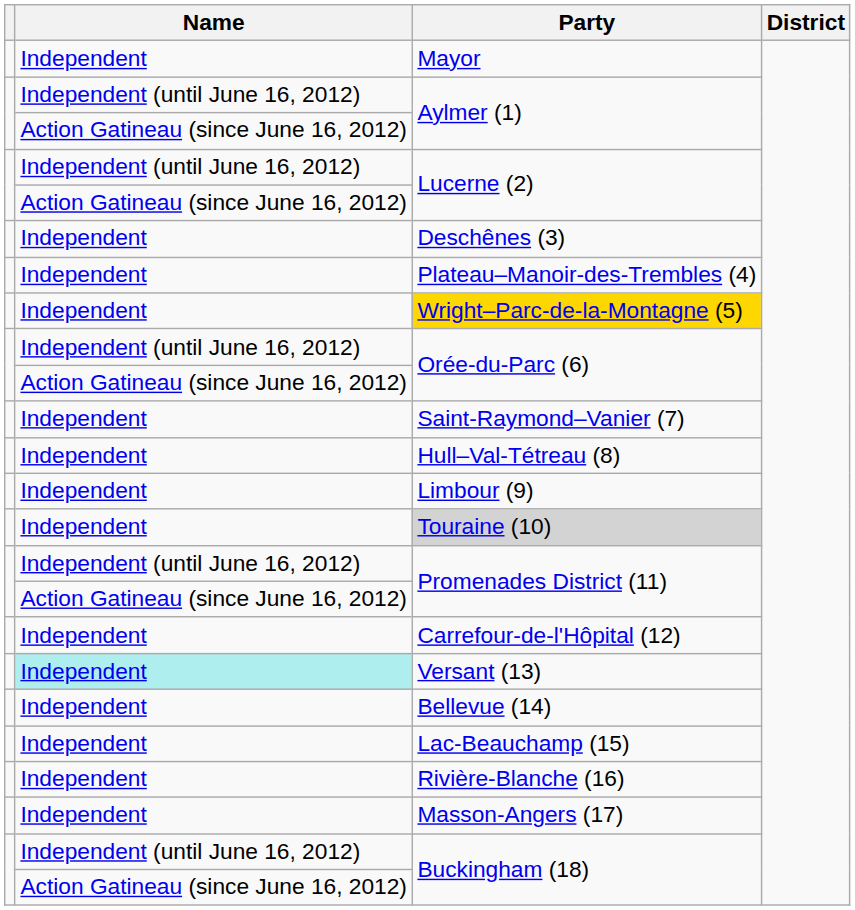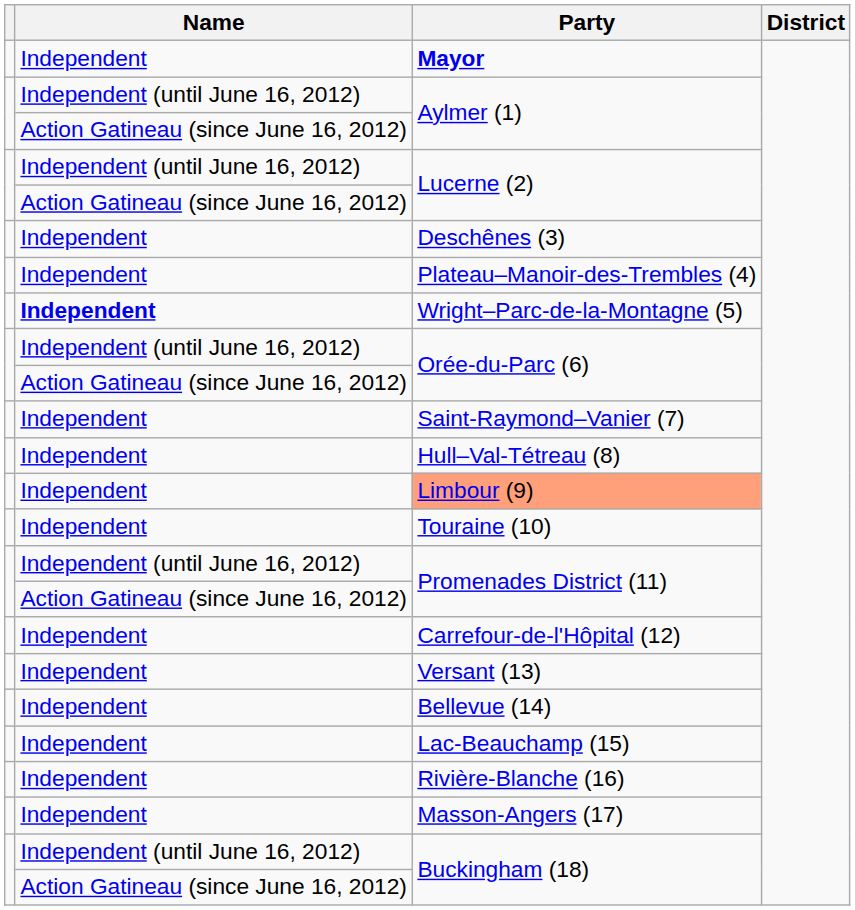Mayor | Party: normal -> bold
Wright–Parc-de-la-Montagne (5) | Name: normal -> bold
Wright–Parc-de-la-Montagne (5) | Party: gold background -> no background
Limbour (9) | Party: no background -> lightsalmon background
Touraine (10) | Party: lightgrey background -> no background
Versant (13) | Name: paleturquoise background -> no background
